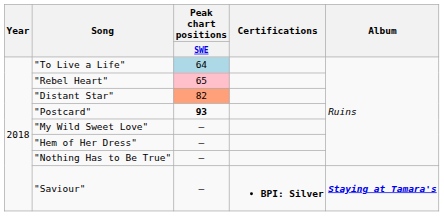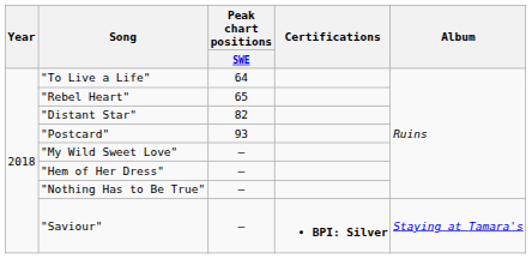"To Live a Life" | Peak chart positions / SWE: lightblue background -> no background
"Rebel Heart" | Peak chart positions / SWE: pink background -> no background
"Distant Star" | Peak chart positions / SWE: lightsalmon background -> no background
"Postcard" | Peak chart positions / SWE: bold -> normal
"Saviour" | Album: bold -> normal
